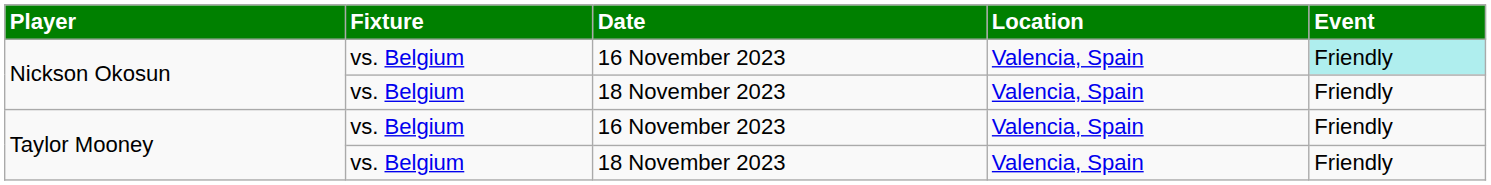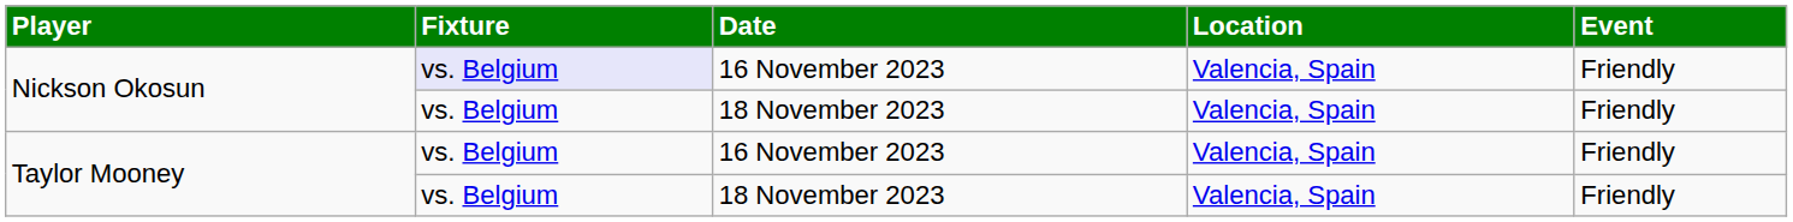Nickson Okosun / 16 November 2023 | Fixture: no background -> lavender background
Nickson Okosun / 16 November 2023 | Event: paleturquoise background -> no background
